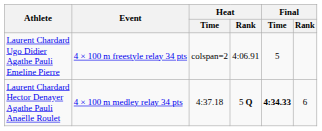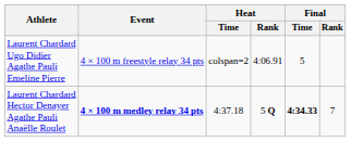Laurent Chardard Hector Denayer Agathe Pauli Anaëlle Roulet | Event: normal -> bold
Laurent Chardard Hector Denayer Agathe Pauli Anaëlle Roulet | Final / Rank: 6 -> 7
